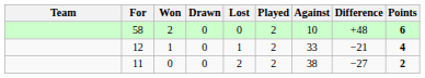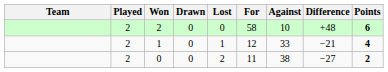columns swapped: Played <-> For
